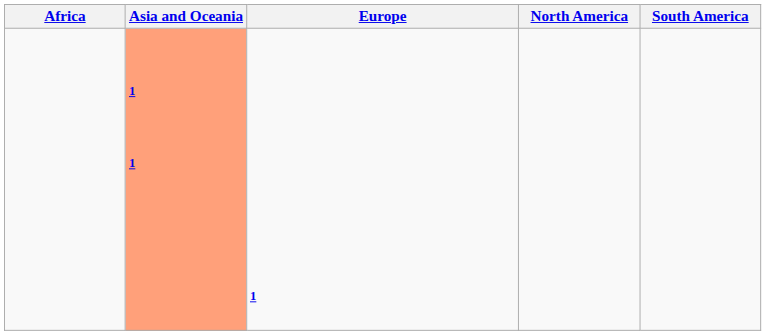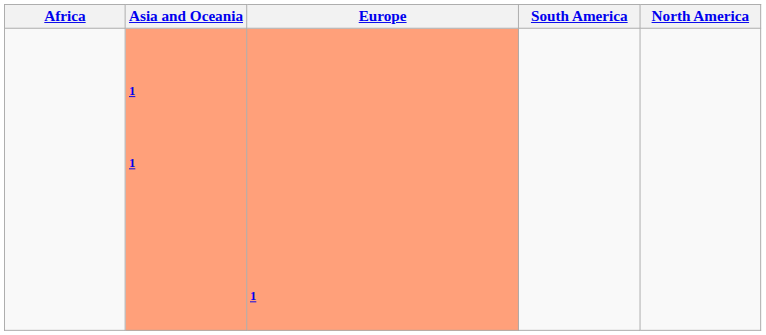columns swapped: North America <-> South America
row 2 | Europe: no background -> lightsalmon background
